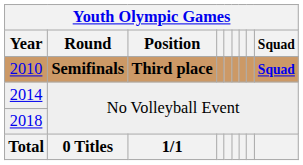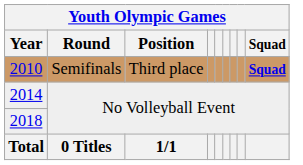2010 | Youth Olympic Games / Round: bold -> normal
2010 | Youth Olympic Games / Position: bold -> normal
